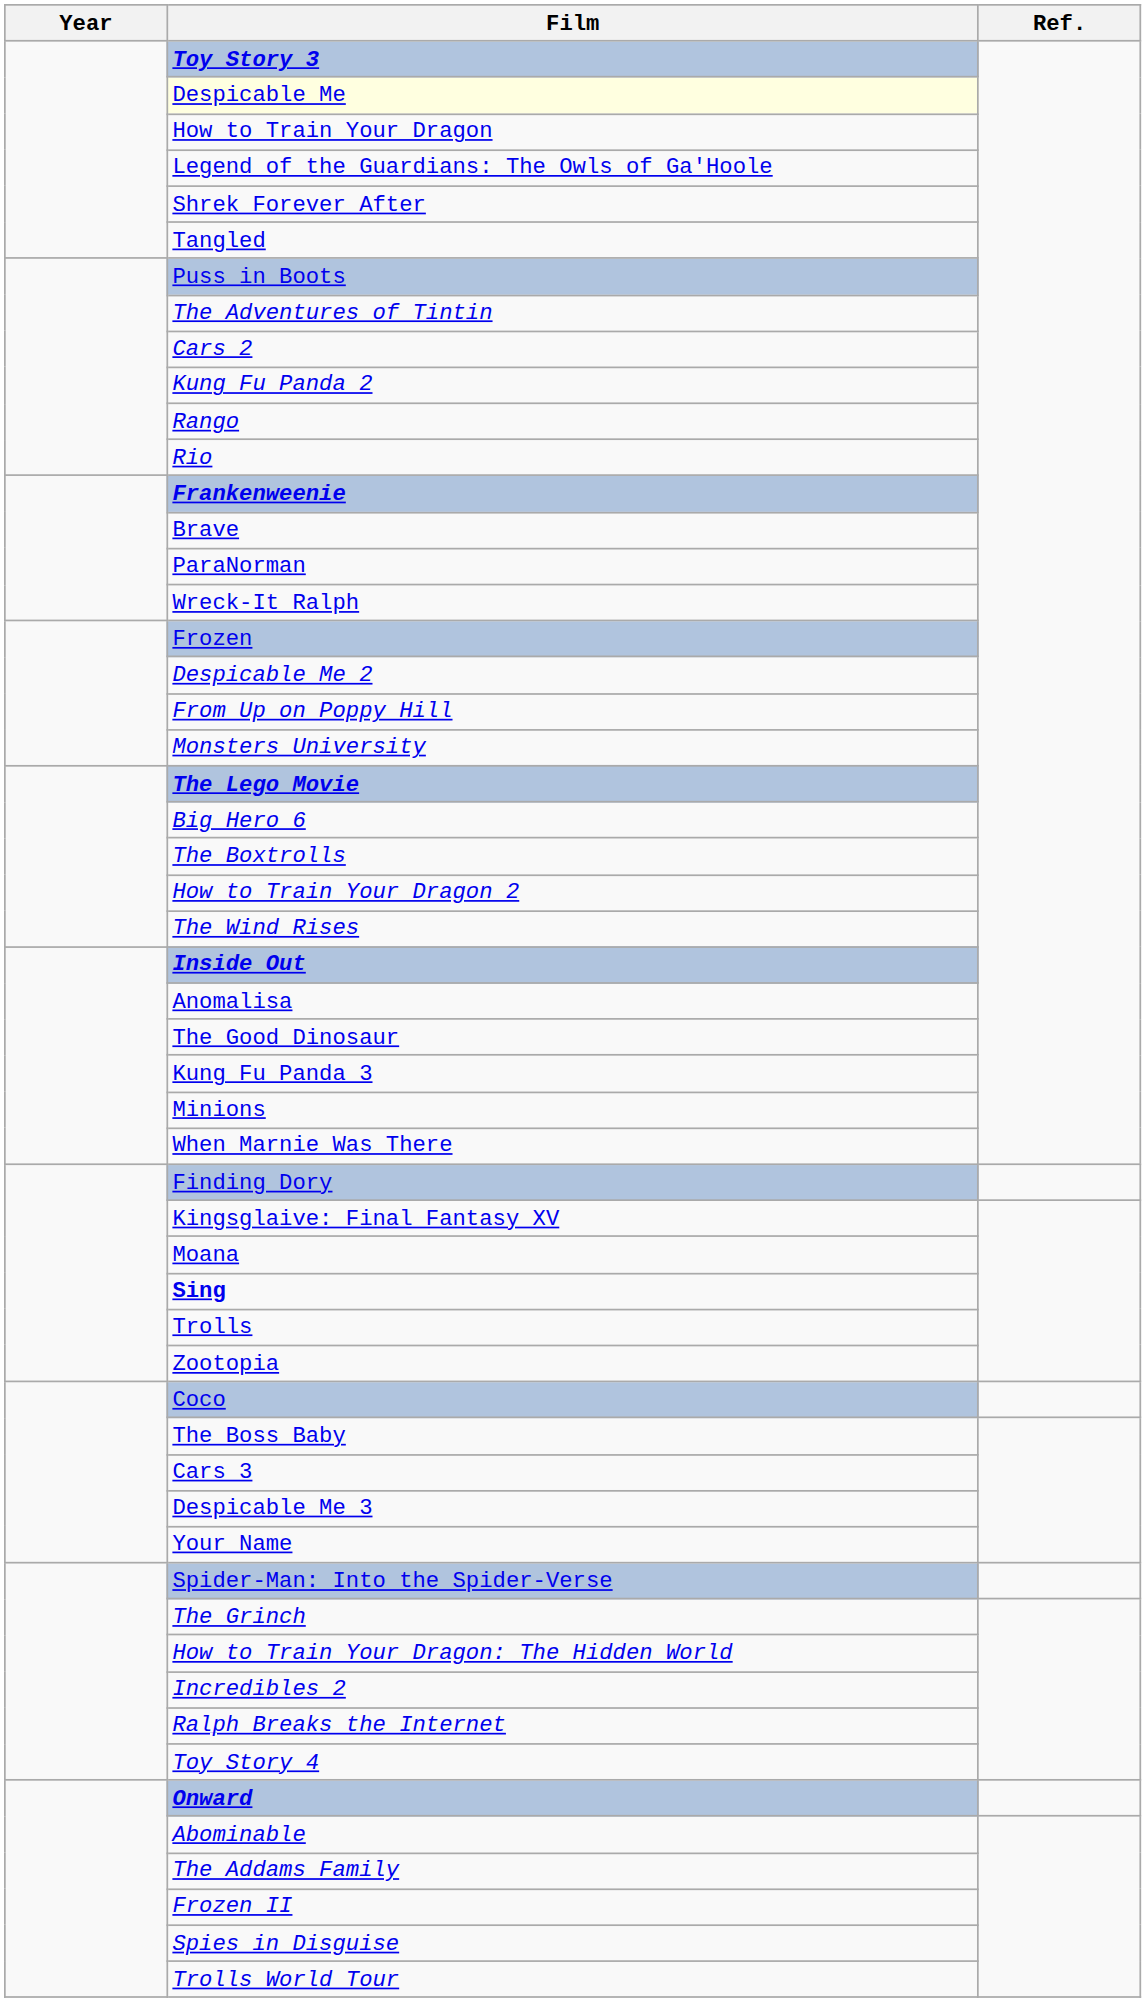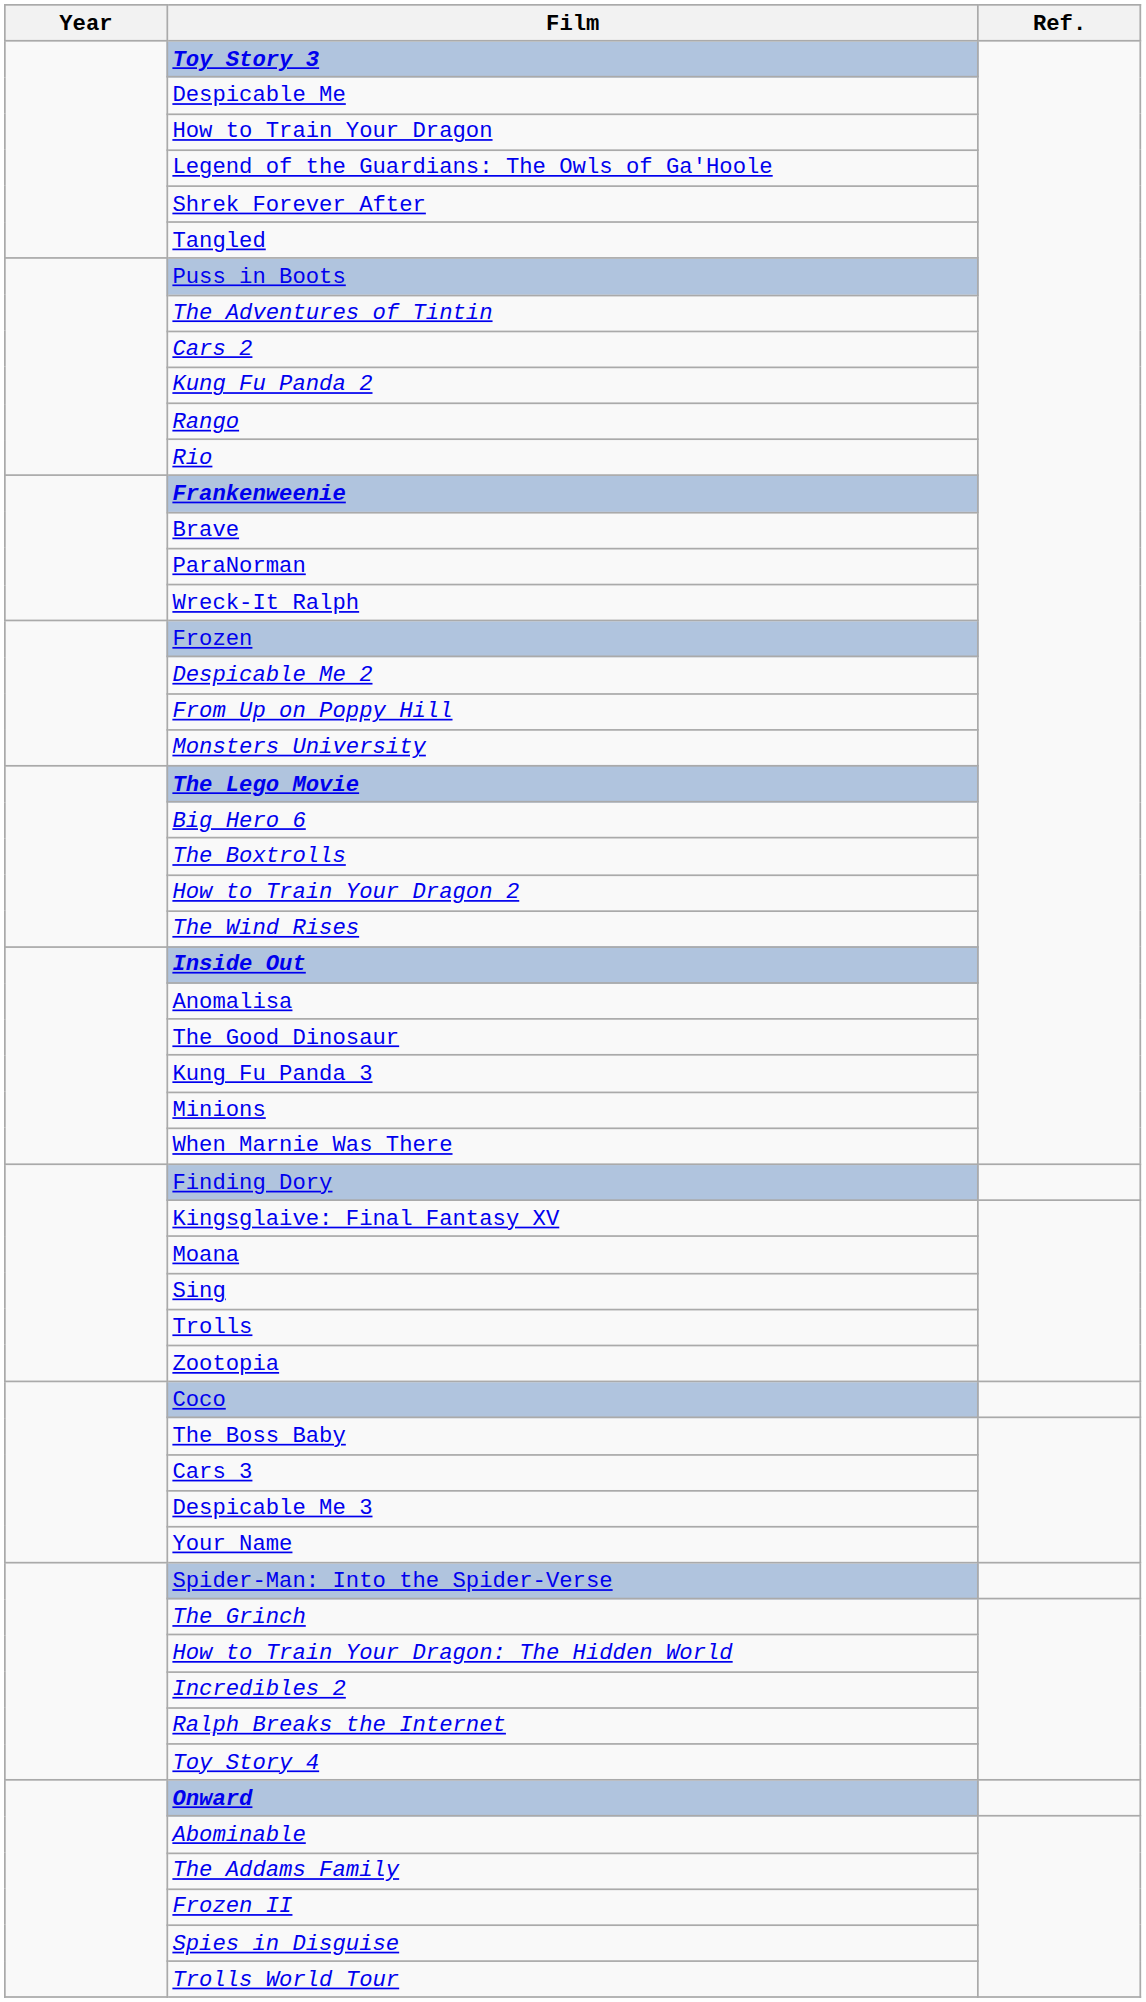Despicable Me | Film: lightyellow background -> no background
Sing | Film: bold -> normal
